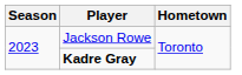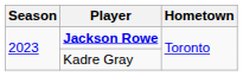Jackson Rowe | Player: normal -> bold
Kadre Gray | Player: bold -> normal
